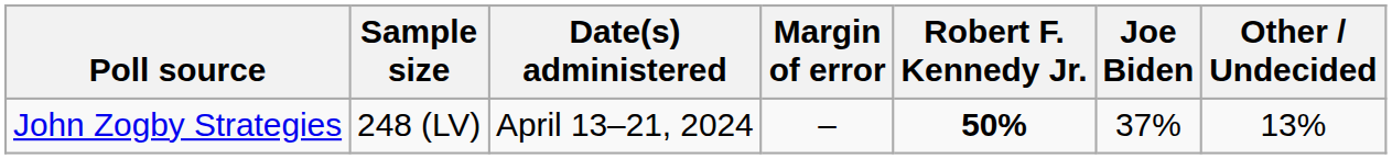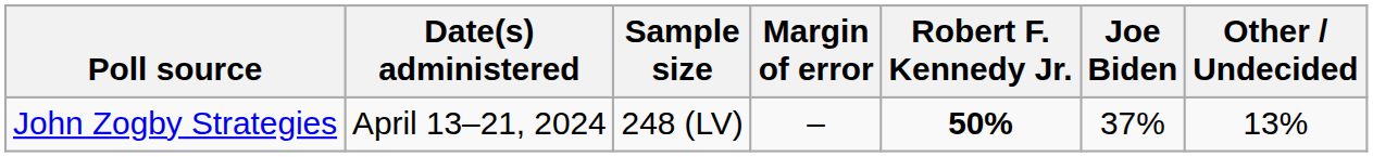columns swapped: Date(s) administered <-> Sample size
